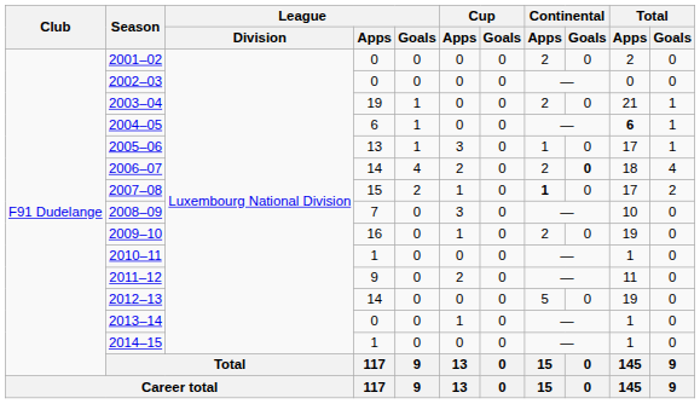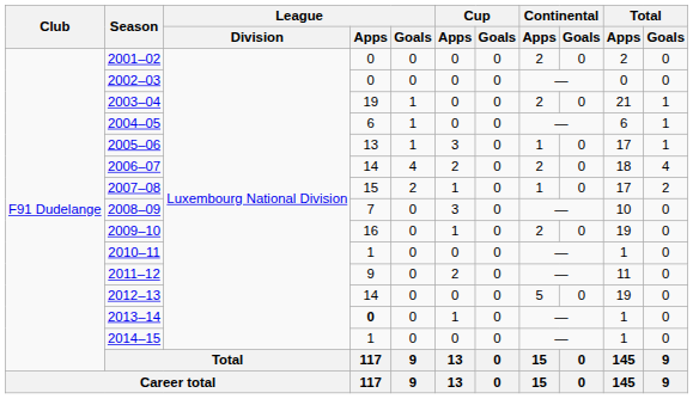2004–05 | Total / Apps: bold -> normal
2006–07 | Continental / Goals: bold -> normal
2007–08 | Continental / Apps: bold -> normal
2013–14 | League / Apps: normal -> bold
